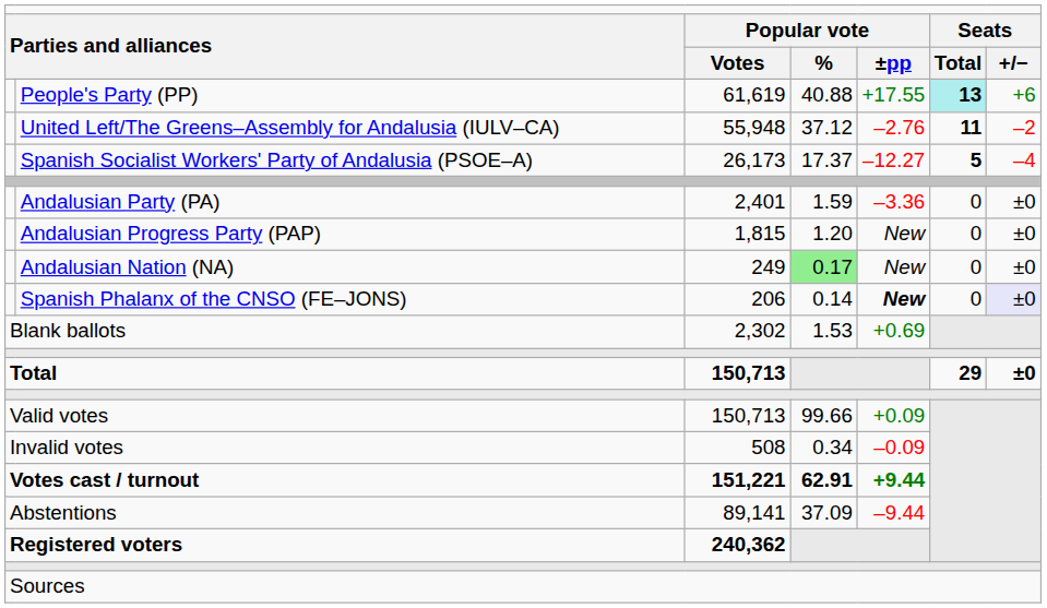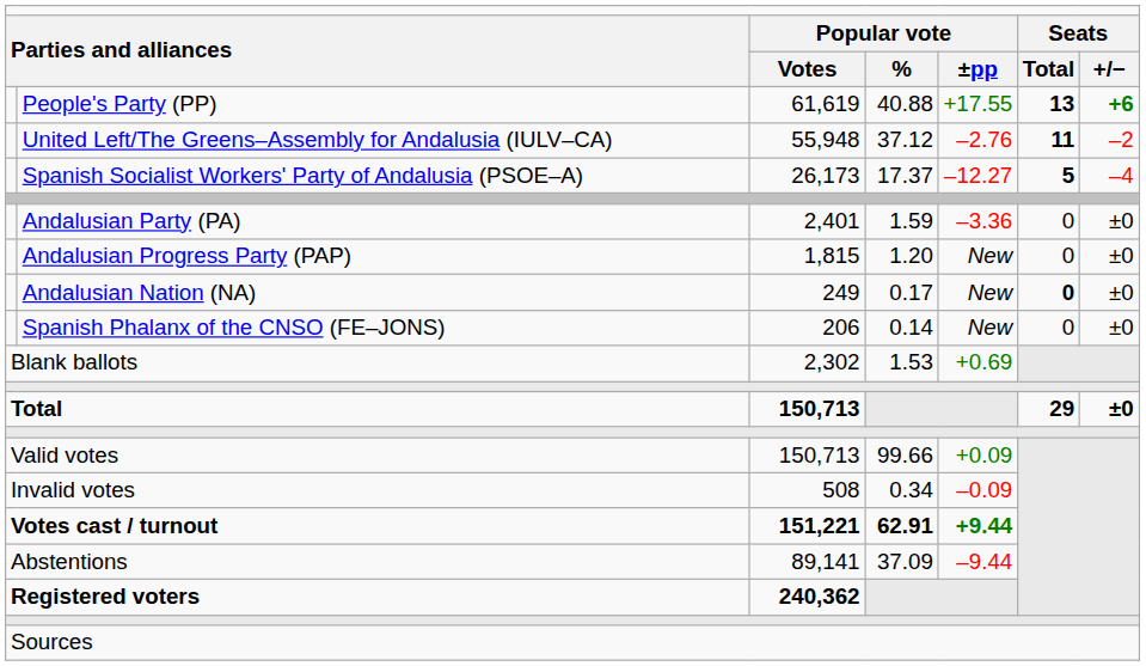People's Party (PP) | column 6: paleturquoise background -> no background
People's Party (PP) | column 7: normal -> bold
Andalusian Nation (NA) | column 4: lightgreen background -> no background
Andalusian Nation (NA) | column 6: normal -> bold
Spanish Phalanx of the CNSO (FE–JONS) | column 5: bold -> normal
Spanish Phalanx of the CNSO (FE–JONS) | column 7: lavender background -> no background
